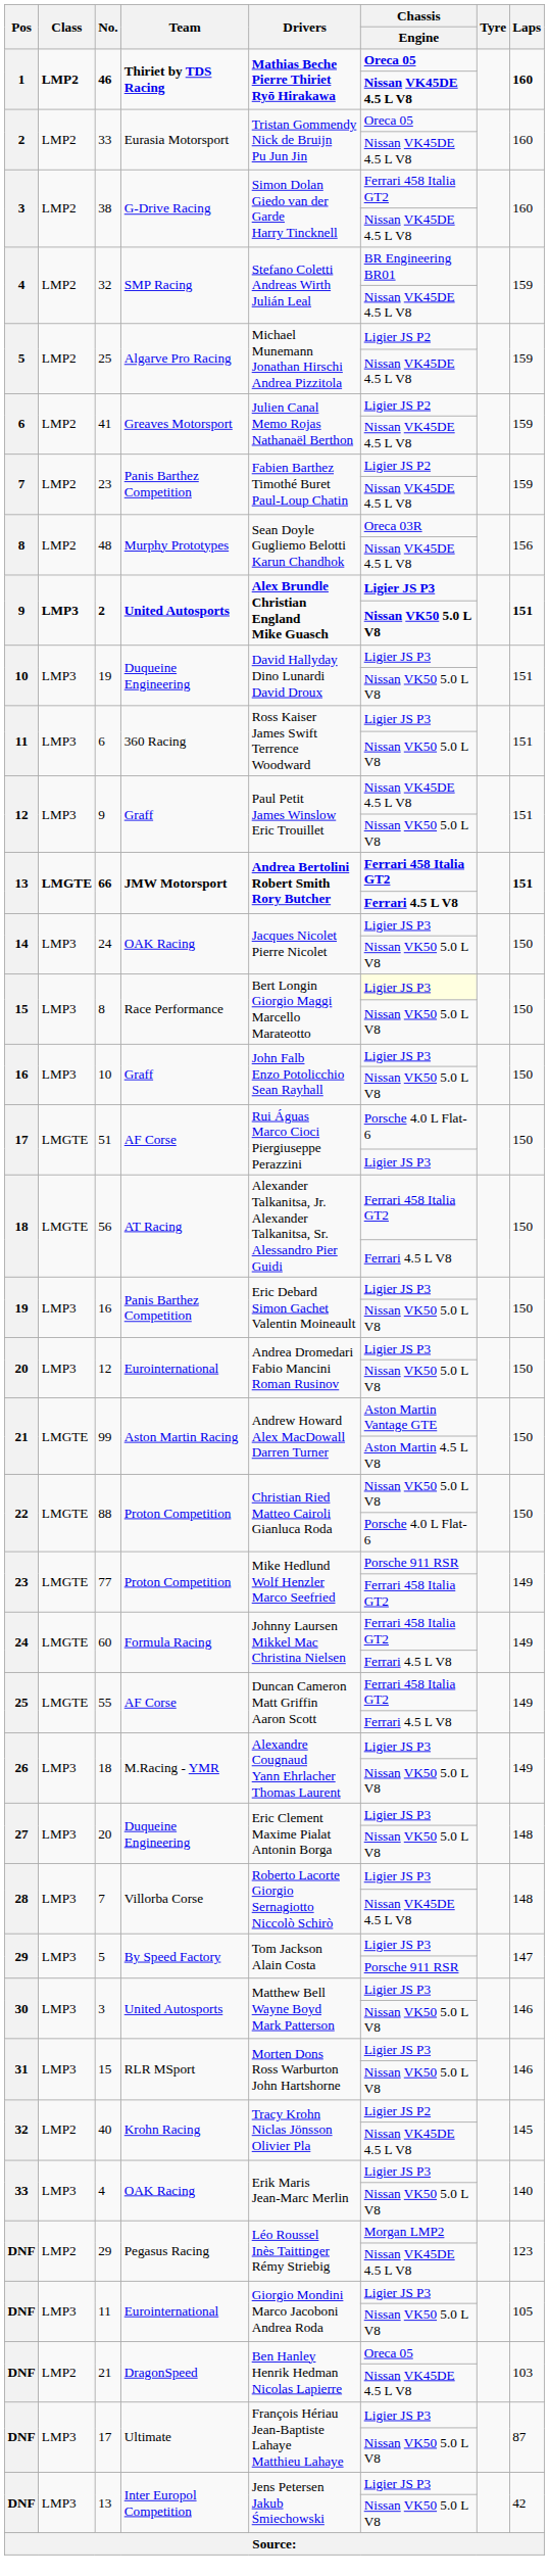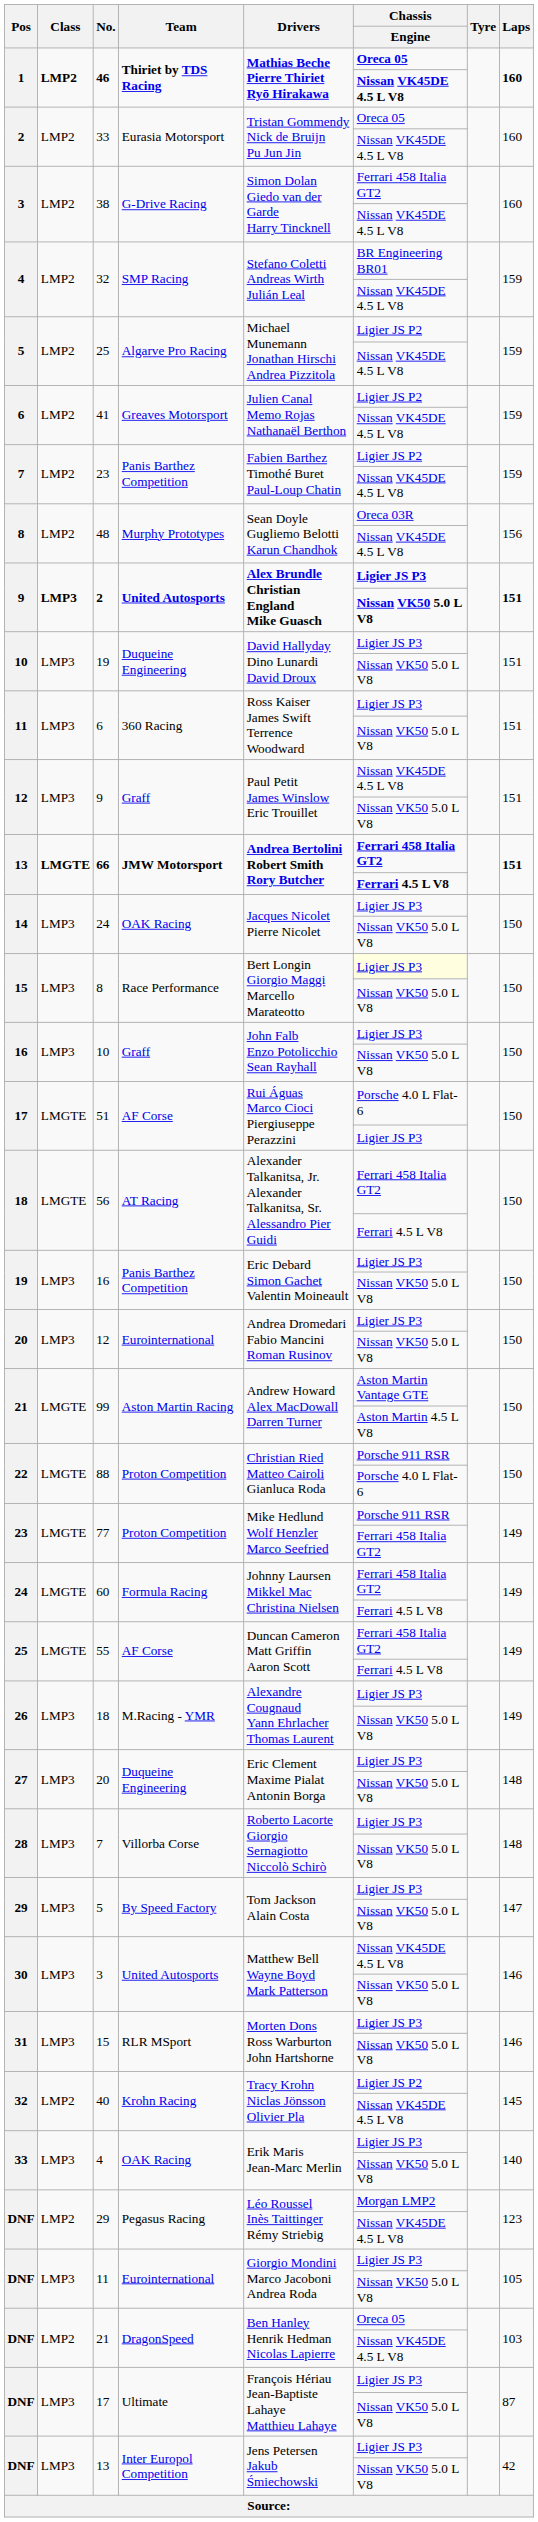row 45 | Chassis / Engine: Nissan VK50 5.0 L V8 -> Porsche 911 RSR
row 58 | Chassis / Engine: Nissan VK45DE 4.5 L V8 -> Nissan VK50 5.0 L V8
row 60 | Chassis / Engine: Porsche 911 RSR -> Nissan VK50 5.0 L V8
row 61 | Chassis / Engine: Ligier JS P3 -> Nissan VK45DE 4.5 L V8
